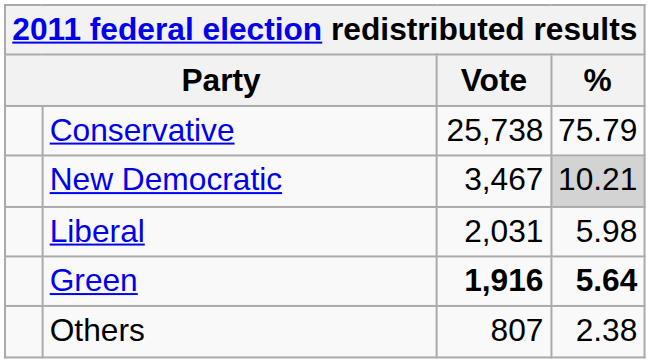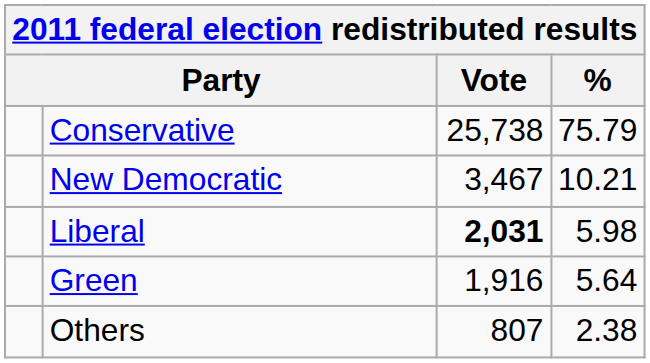New Democratic | %: lightgrey background -> no background
Liberal | Vote: normal -> bold
Green | Vote: bold -> normal
Green | %: bold -> normal
